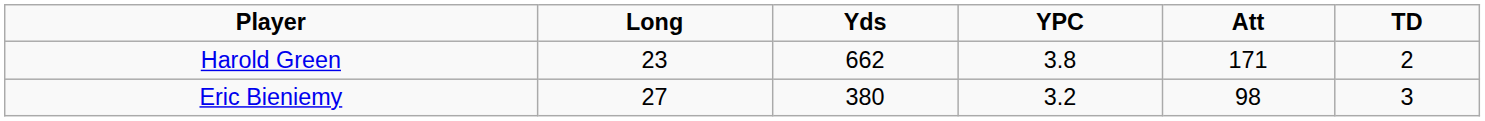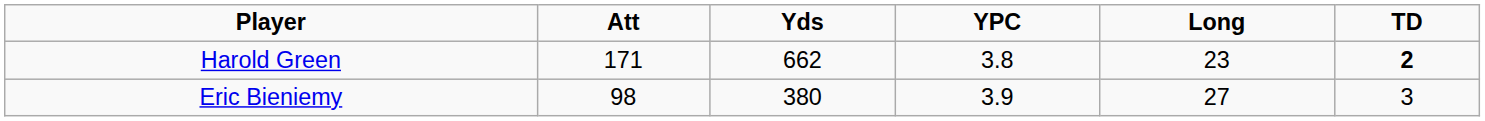columns swapped: Att <-> Long
Harold Green | TD: normal -> bold
Eric Bieniemy | YPC: 3.2 -> 3.9
